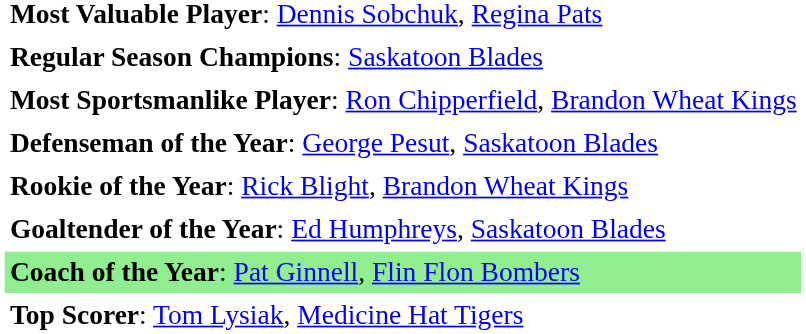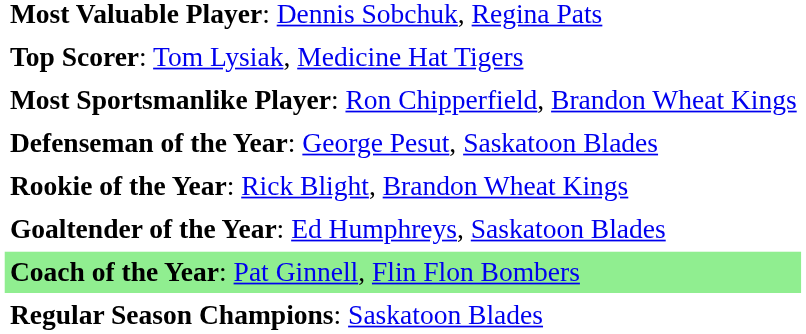row 2 | column 1: Regular Season Champions: Saskatoon Blades -> Top Scorer: Tom Lysiak, Medicine Hat Tigers
row 8 | column 1: Top Scorer: Tom Lysiak, Medicine Hat Tigers -> Regular Season Champions: Saskatoon Blades
